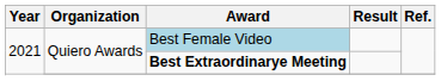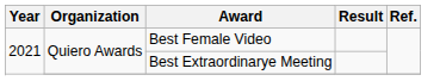Best Female Video | Award: lightblue background -> no background
Best Extraordinarye Meeting | Award: bold -> normal
